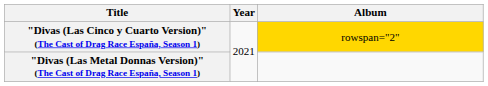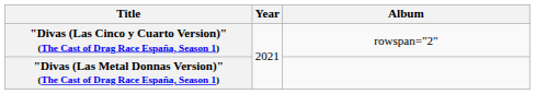row 2 | Album: gold background -> no background
